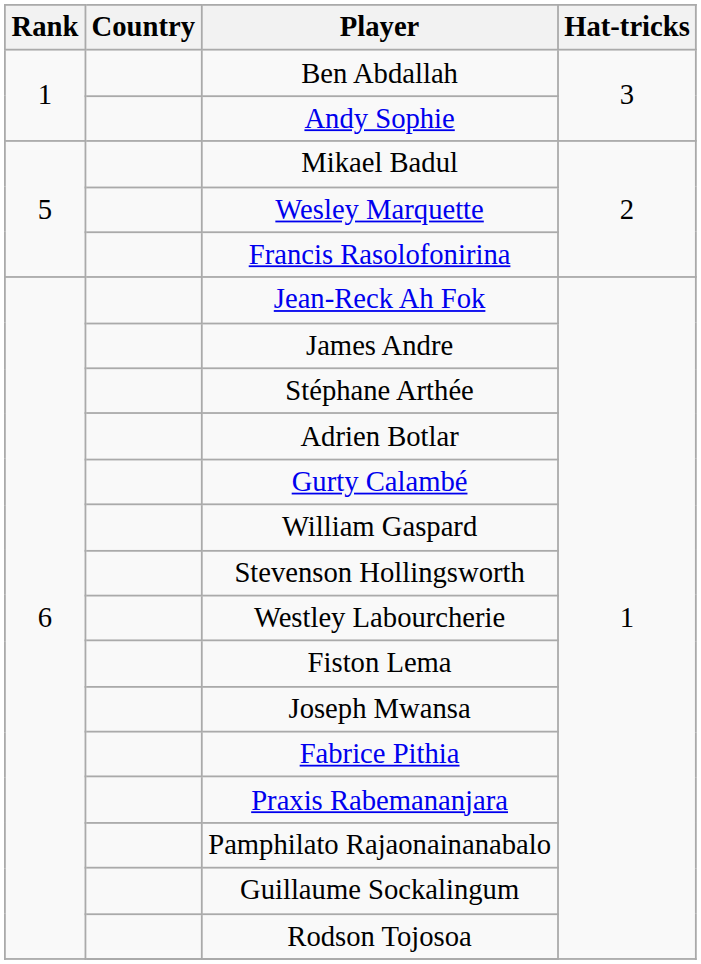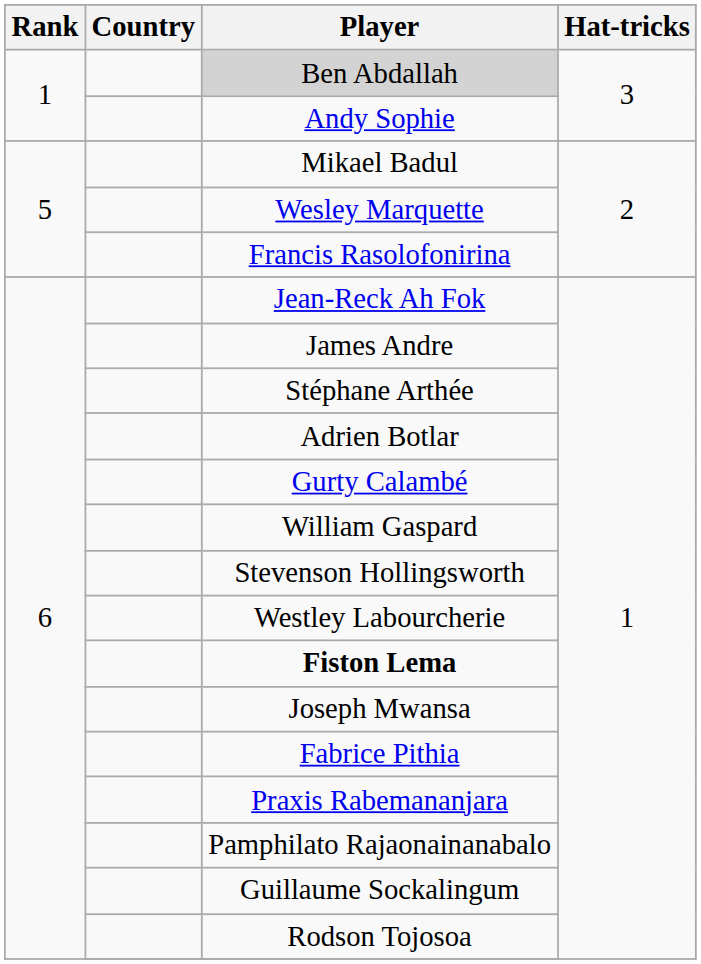Ben Abdallah | Player: no background -> lightgrey background
Fiston Lema | Player: normal -> bold
